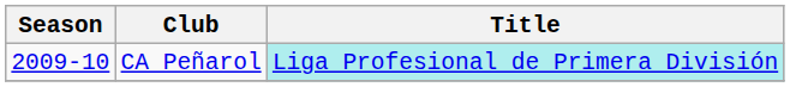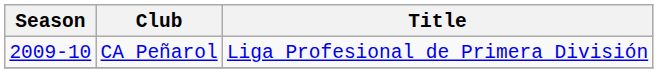CA Peñarol | Title: paleturquoise background -> no background
